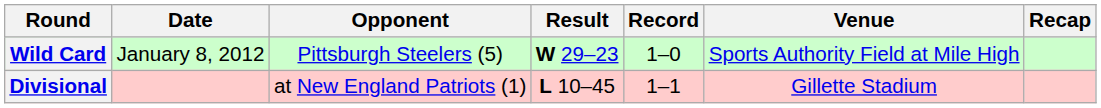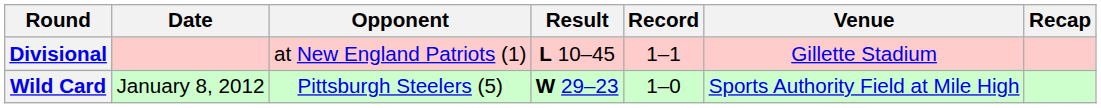rows swapped: Wild Card <-> Divisional
